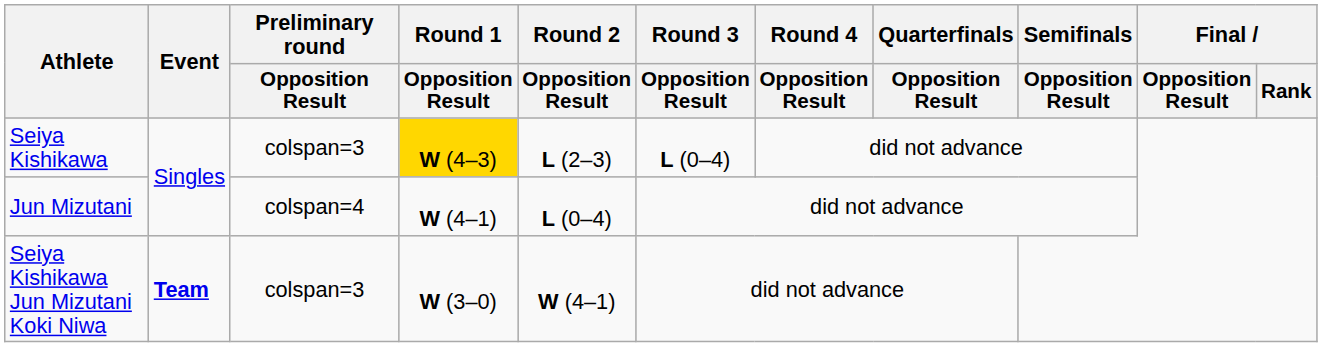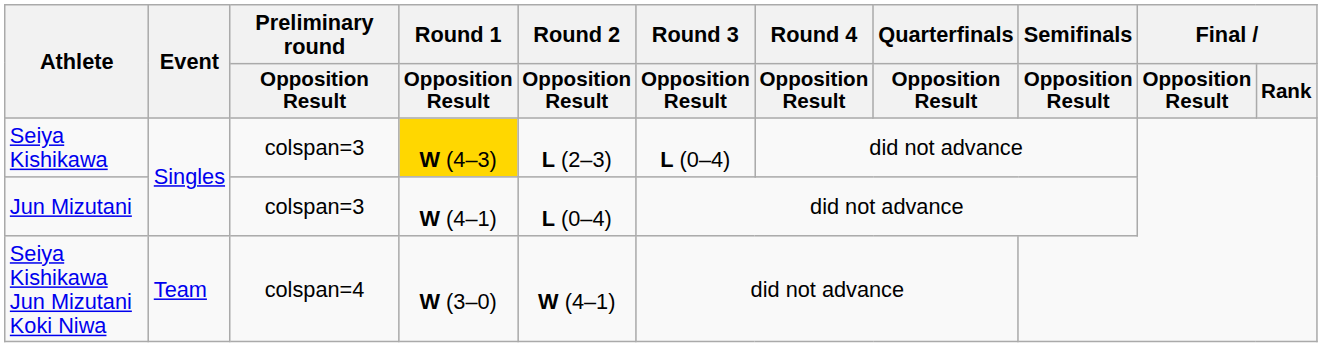Jun Mizutani | Preliminary round / Opposition Result: colspan=4 -> colspan=3
Seiya Kishikawa Jun Mizutani Koki Niwa | Event: bold -> normal
Seiya Kishikawa Jun Mizutani Koki Niwa | Preliminary round / Opposition Result: colspan=3 -> colspan=4
